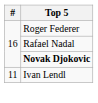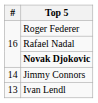+ row: 14 | Jimmy Connors
Ivan Lendl | #: 11 -> 13
